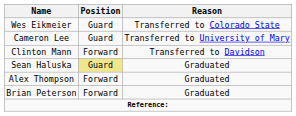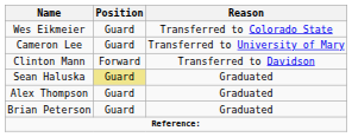Alex Thompson | Position: Forward -> Guard
Brian Peterson | Position: Forward -> Guard
